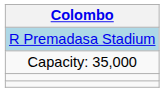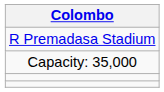row 2 | column 1: lightblue background -> no background
